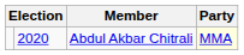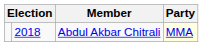Abdul Akbar Chitrali | column 2: 2020 -> 2018
